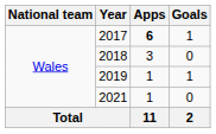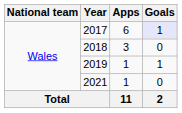2017 | Apps: bold -> normal
2017 | Goals: no background -> lavender background
